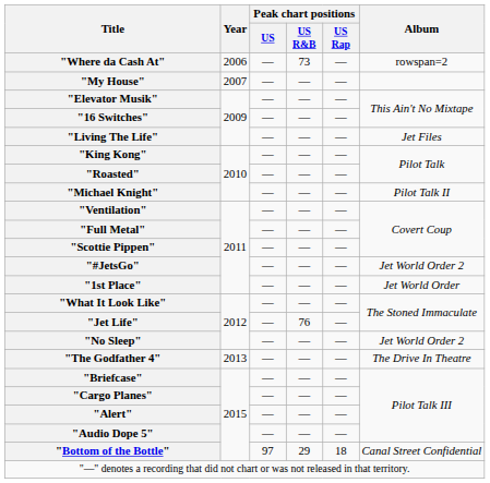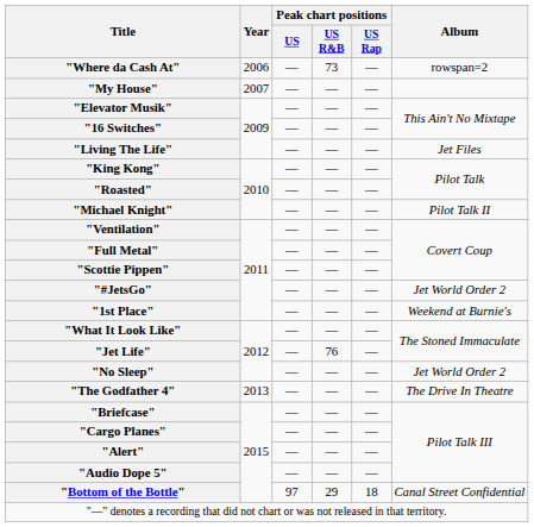"1st Place" | Album: Jet World Order -> Weekend at Burnie's
